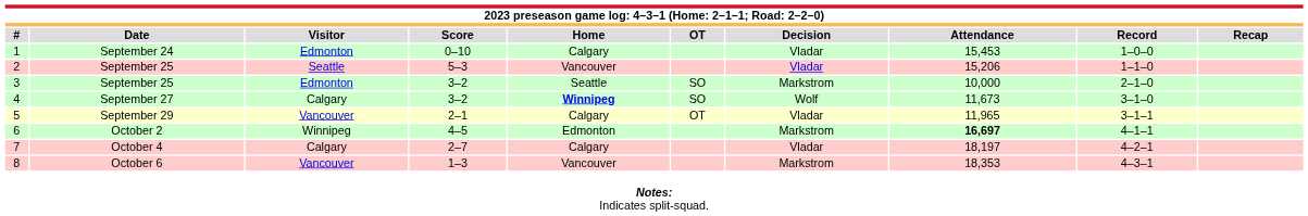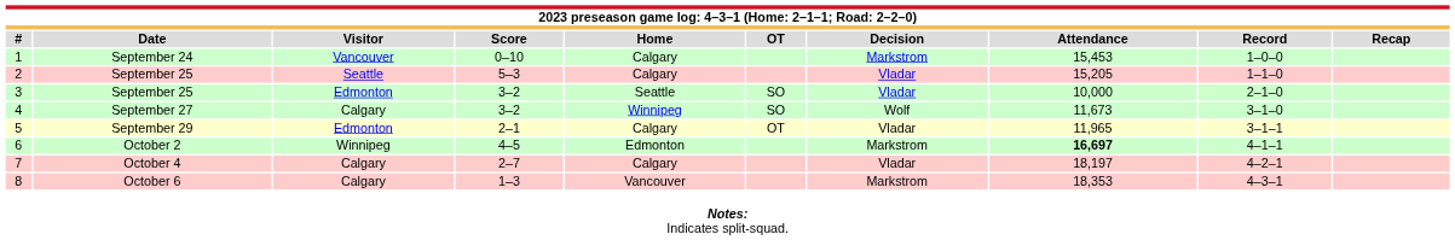1 | Visitor: Edmonton -> Vancouver
1 | Decision: Vladar -> Markstrom
2 | Home: Vancouver -> Calgary
2 | Attendance: 15,206 -> 15,205
3 | Decision: Markstrom -> Vladar
4 | Home: bold -> normal
5 | Visitor: Vancouver -> Edmonton
8 | Visitor: Vancouver -> Calgary
